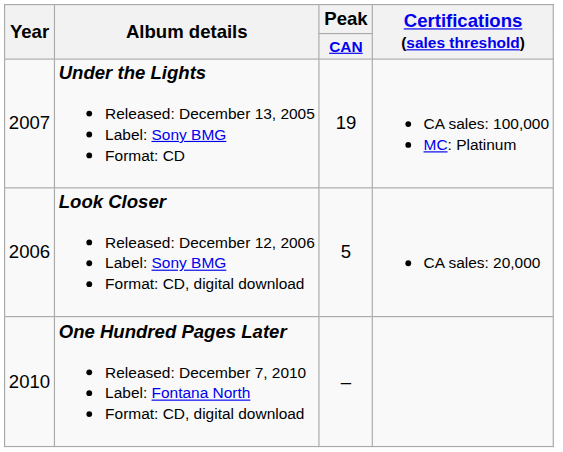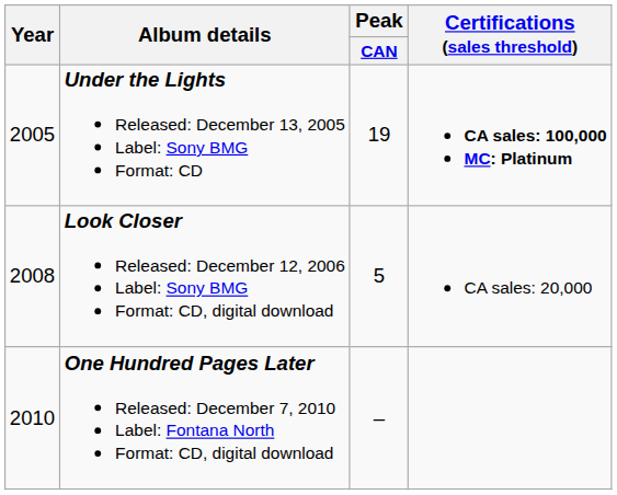row 3 | Year: 2007 -> 2005
row 3 | Certifications (sales threshold): normal -> bold
row 4 | Year: 2006 -> 2008
